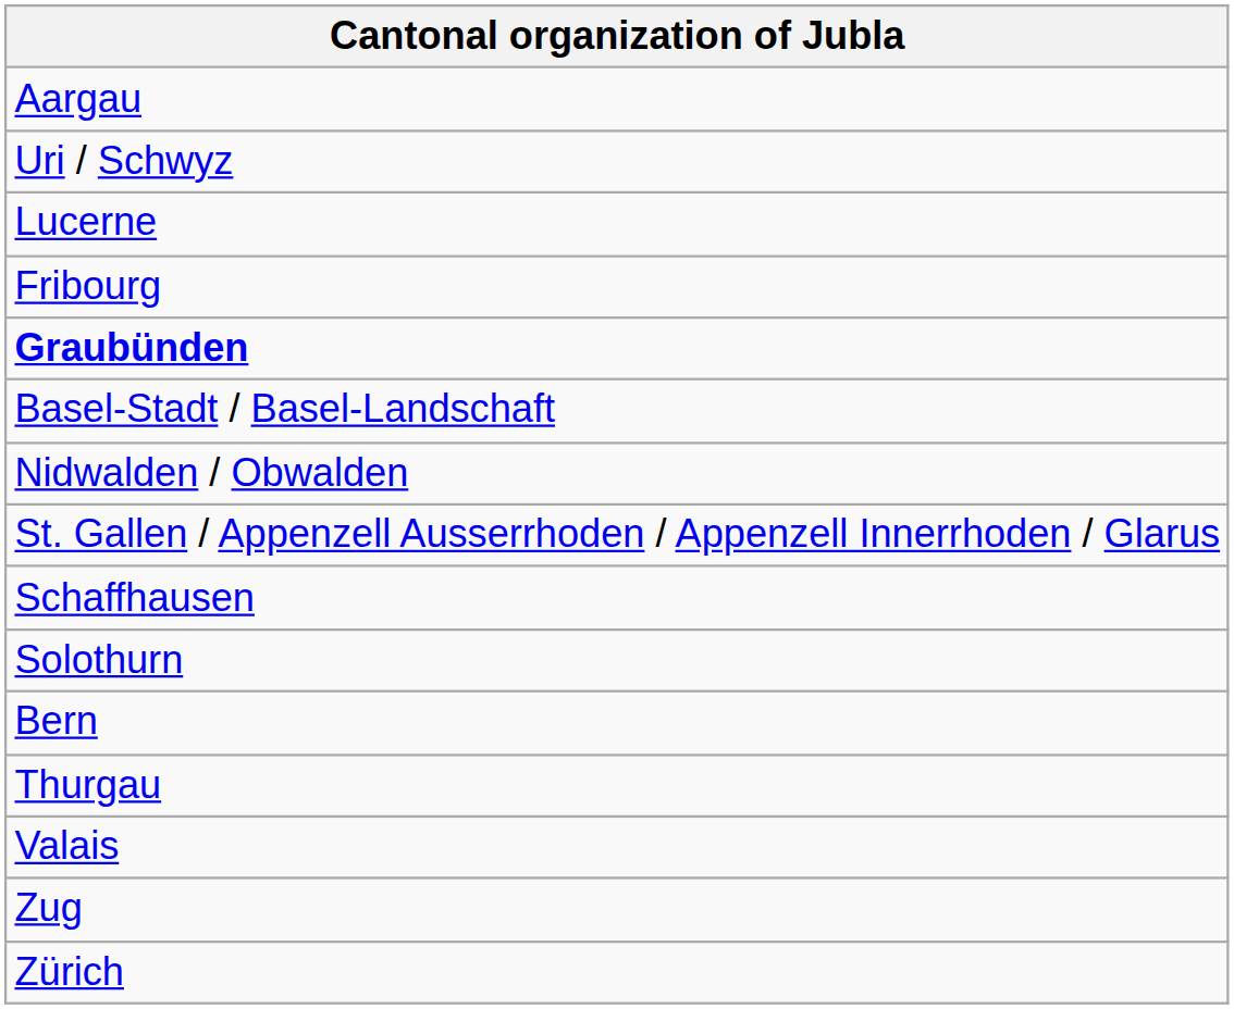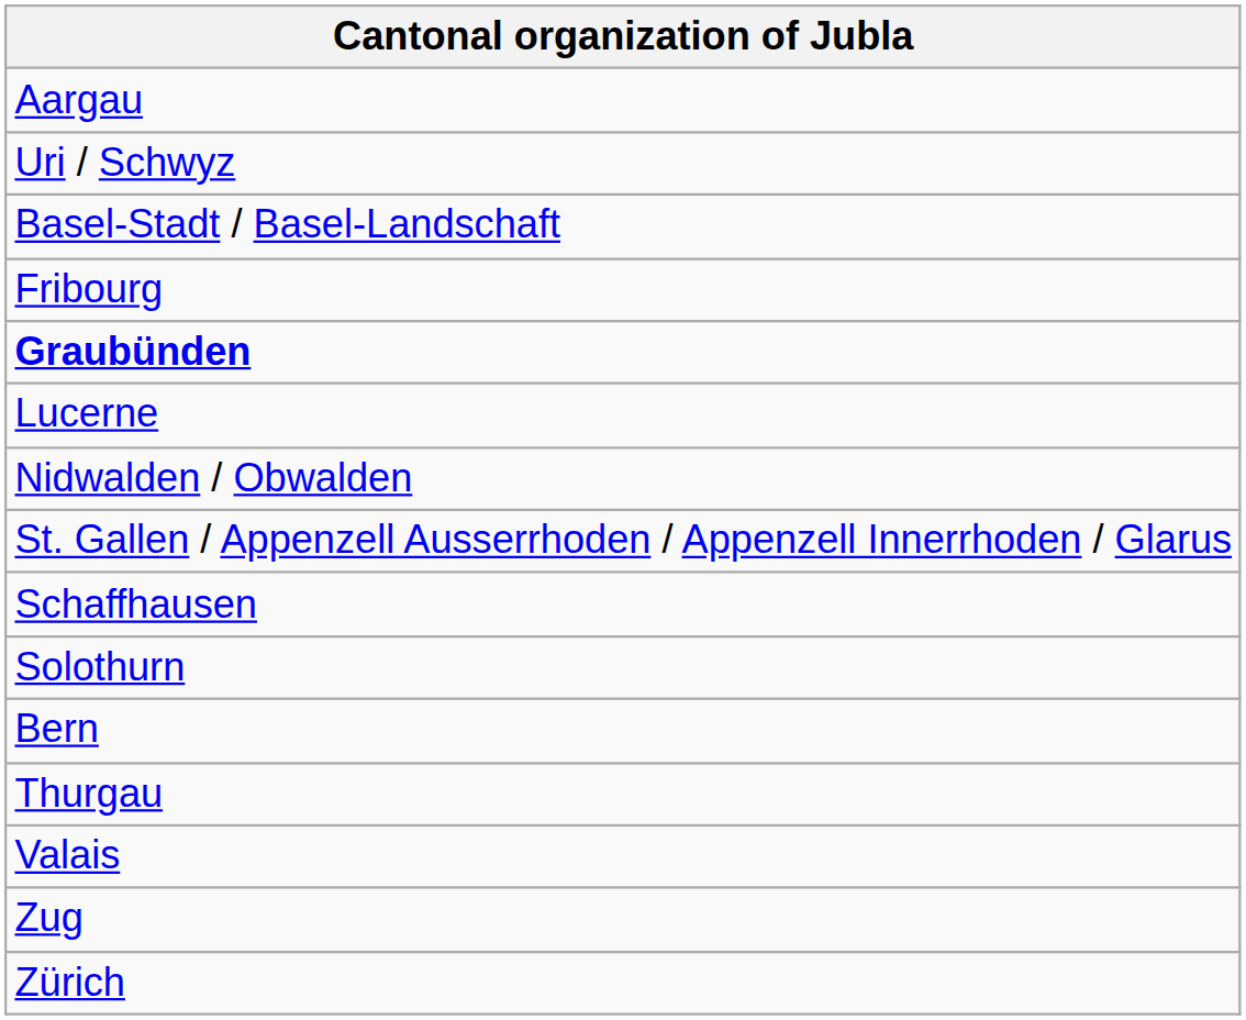row 4 | column 1: Lucerne -> Basel-Stadt / Basel-Landschaft
row 7 | column 1: Basel-Stadt / Basel-Landschaft -> Lucerne
